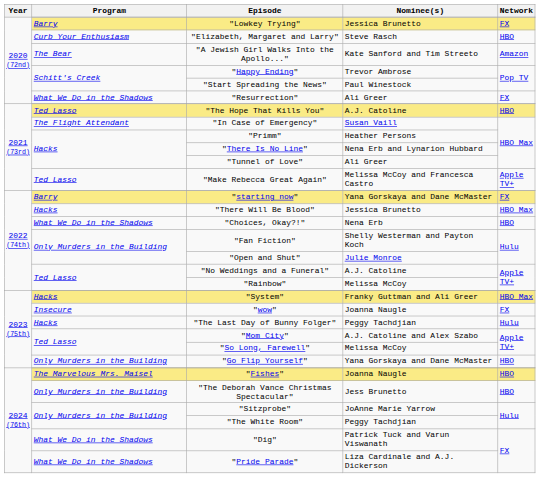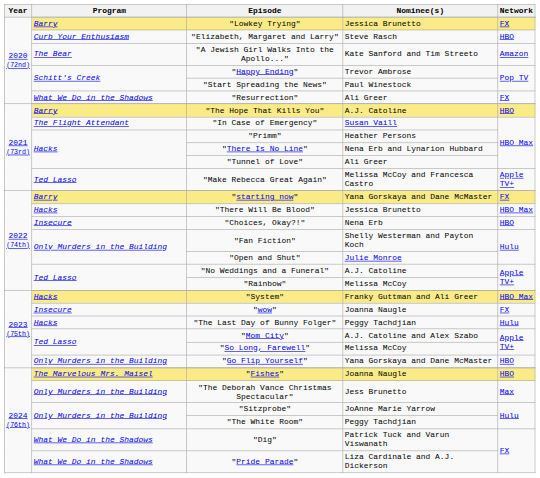"The Hope That Kills You" | Program: Ted Lasso -> Barry
"Choices, Okay?!" | Program: What We Do in the Shadows -> Insecure
"The Deborah Vance Christmas Spectacular" | Network: HBO -> Max
